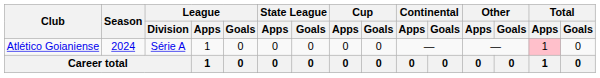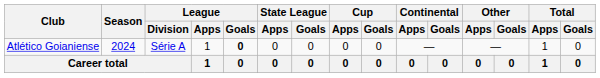Atlético Goianiense | League / Goals: normal -> bold
Atlético Goianiense | Total / Apps: pink background -> no background
